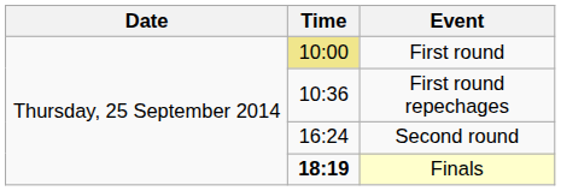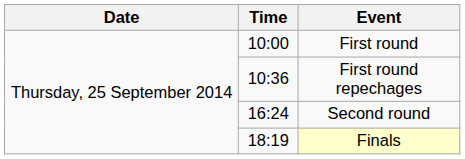First round | Time: khaki background -> no background
Finals | Time: bold -> normal
